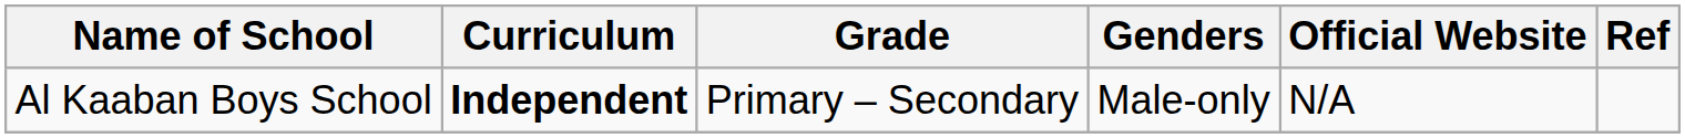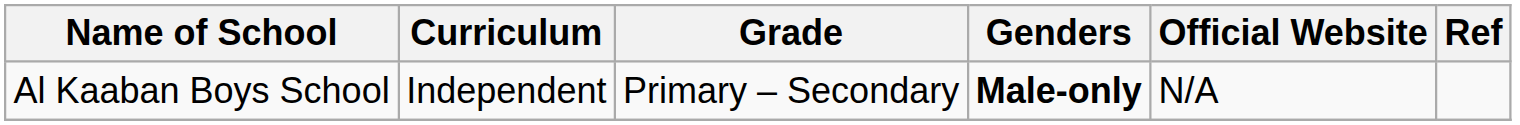Al Kaaban Boys School | Curriculum: bold -> normal
Al Kaaban Boys School | Genders: normal -> bold
